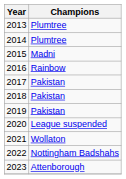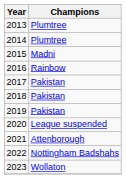2021 | Champions: Wollaton -> Attenborough
2023 | Champions: Attenborough -> Wollaton
